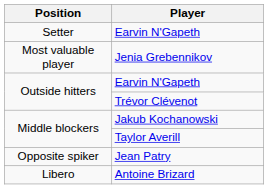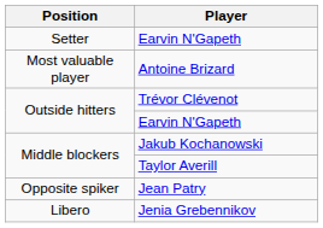row 3 | Player: Jenia Grebennikov -> Antoine Brizard
row 4 | Player: Earvin N'Gapeth -> Trévor Clévenot
row 5 | Player: Trévor Clévenot -> Earvin N'Gapeth
row 9 | Player: Antoine Brizard -> Jenia Grebennikov
